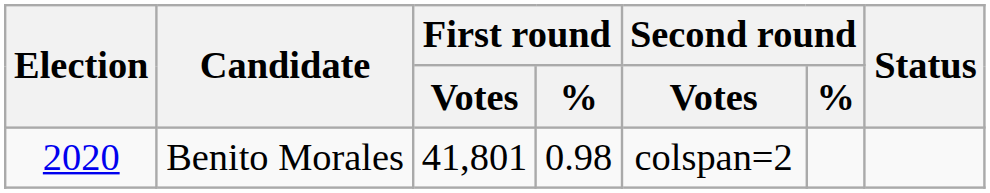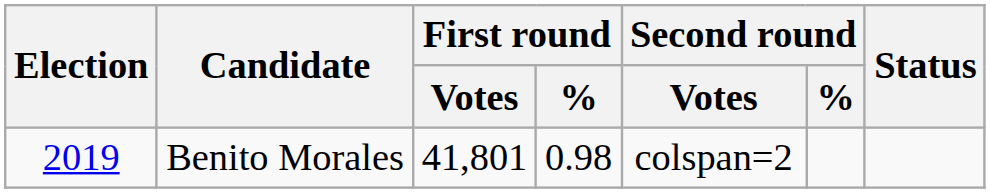Benito Morales | Election: 2020 -> 2019
